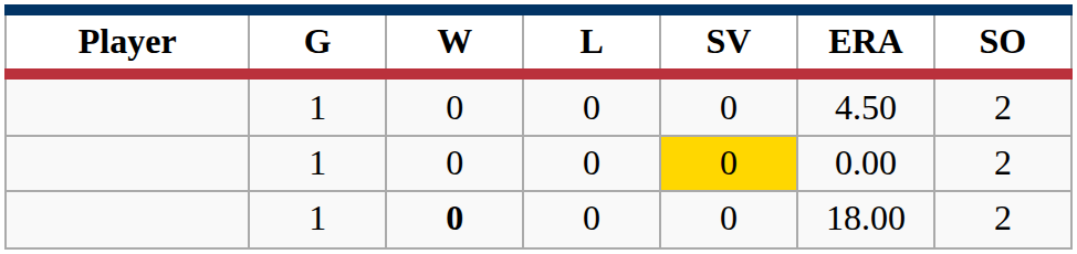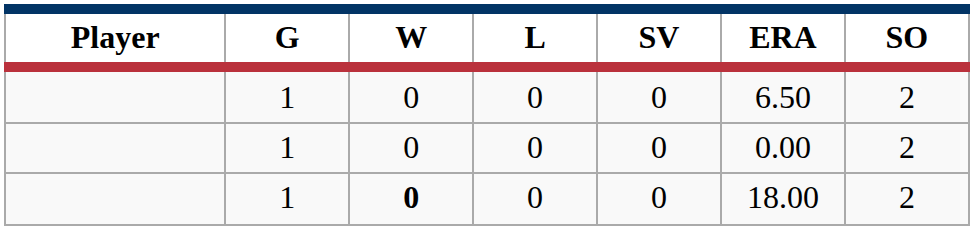row 2 | ERA: 4.50 -> 6.50
row 3 | SV: gold background -> no background
